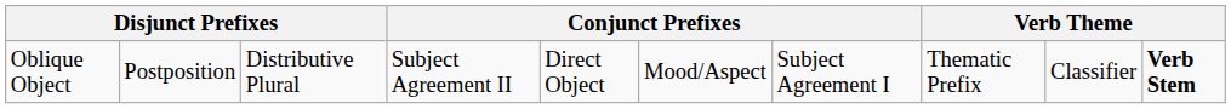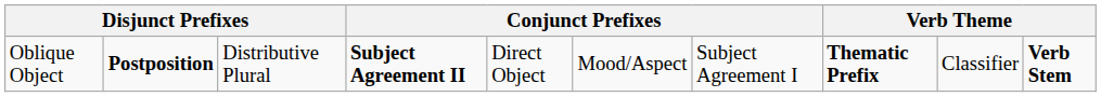Oblique Object | column 2: normal -> bold
Oblique Object | column 4: normal -> bold
Oblique Object | column 8: normal -> bold
